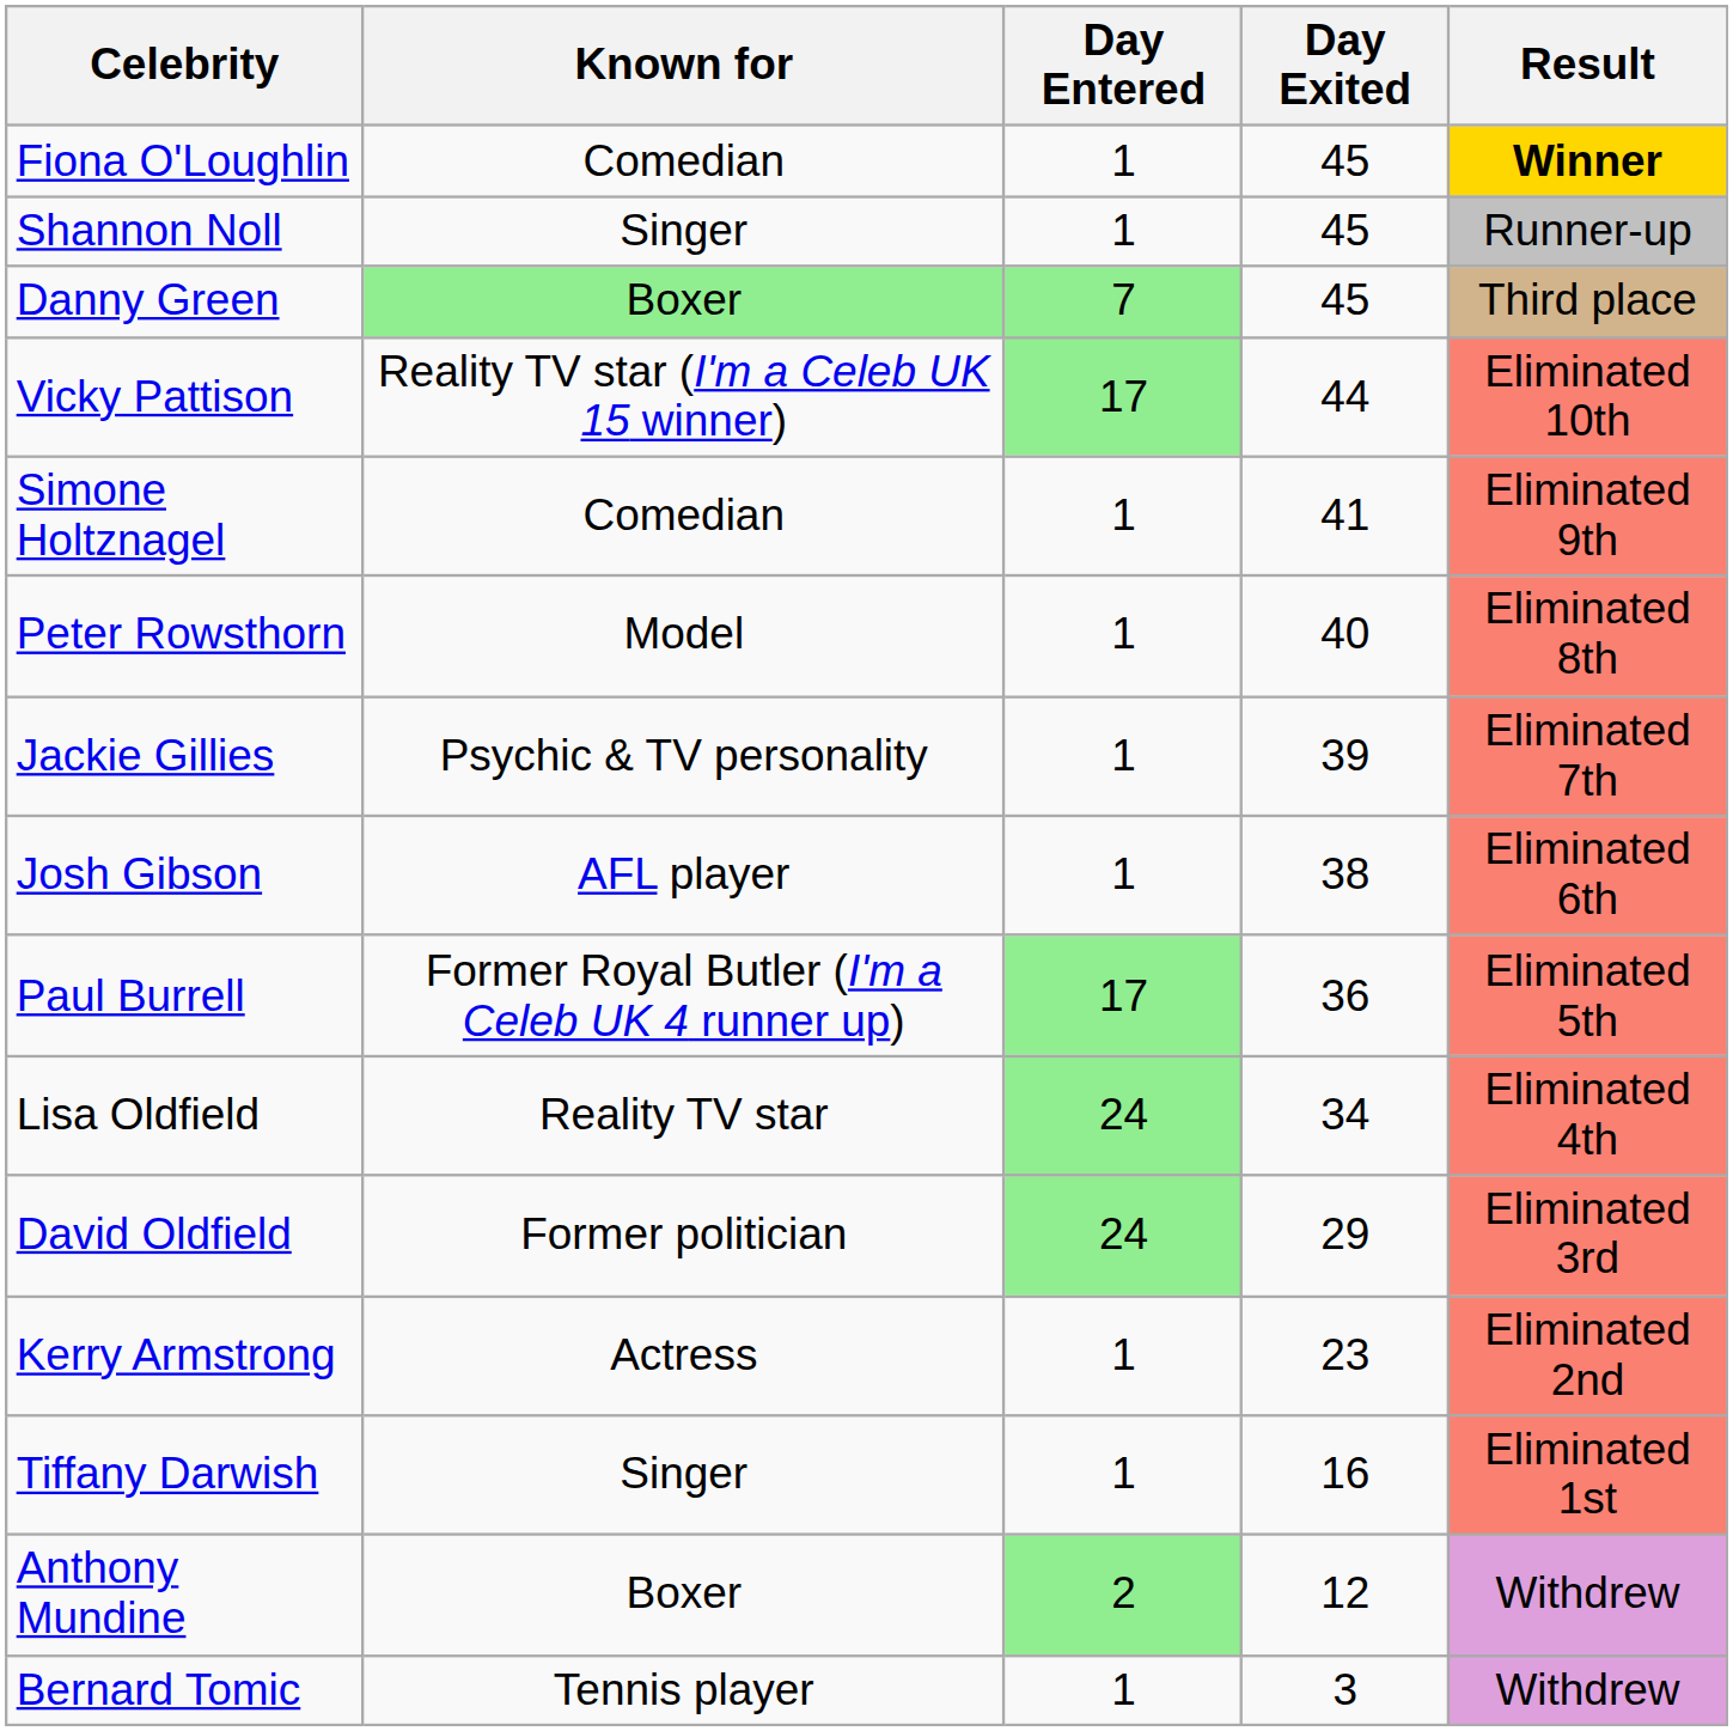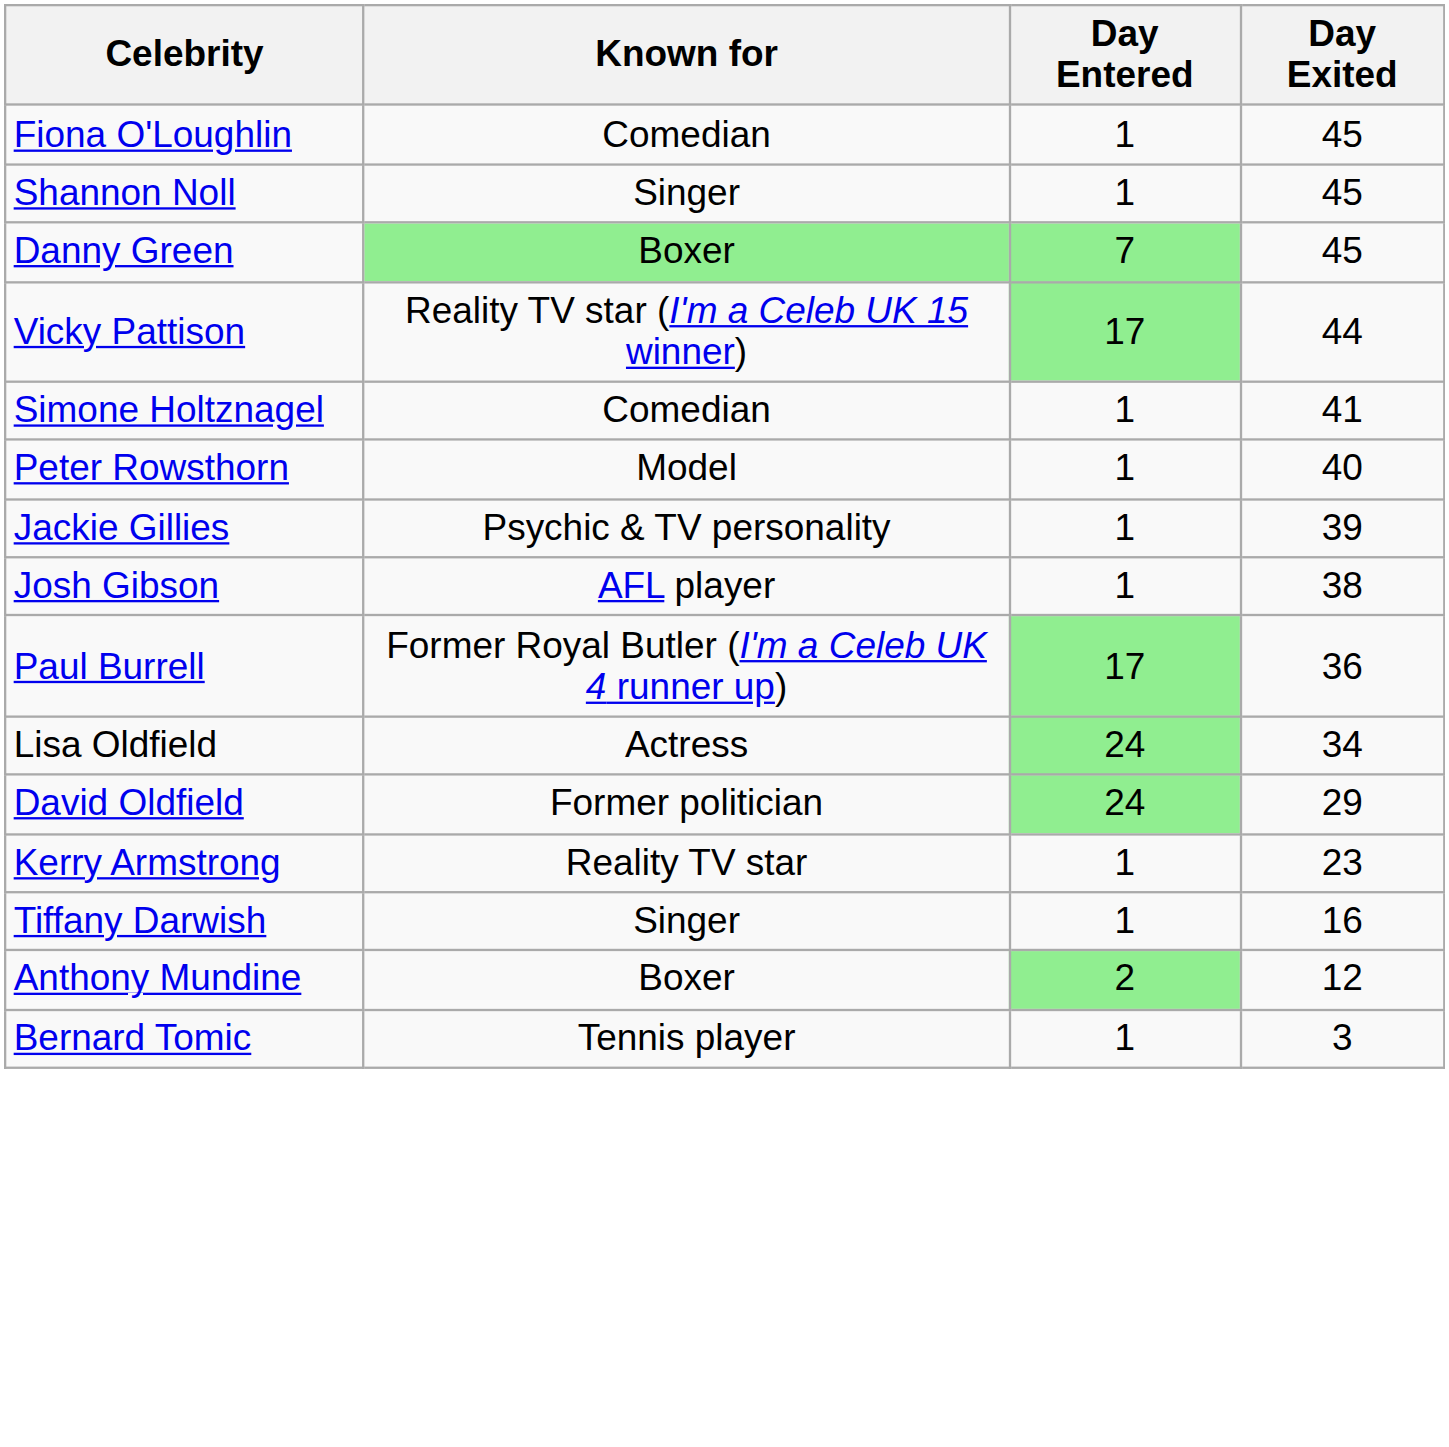- column: Result | Winner | Runner-up | Third place | Eliminated 10th | Eliminated 9th | Eliminated 8th | Eliminated 7th | Eliminated 6th | Eliminated 5th | Eliminated 4th | Eliminated 3rd | Eliminated 2nd | Eliminated 1st | Withdrew | Withdrew
Lisa Oldfield | Known for: Reality TV star -> Actress
Kerry Armstrong | Known for: Actress -> Reality TV star
